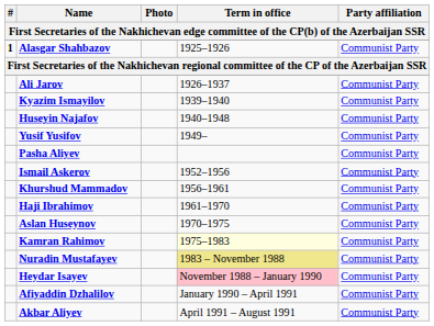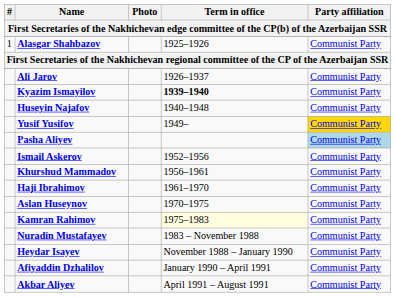Alasgar Shahbazov | #: bold -> normal
Kyazim Ismayilov | Term in office: normal -> bold
Yusif Yusifov | Party affiliation: no background -> gold background
Pasha Aliyev | Party affiliation: no background -> lightblue background
Nuradin Mustafayev | Term in office: khaki background -> no background
Heydar Isayev | Term in office: pink background -> no background
